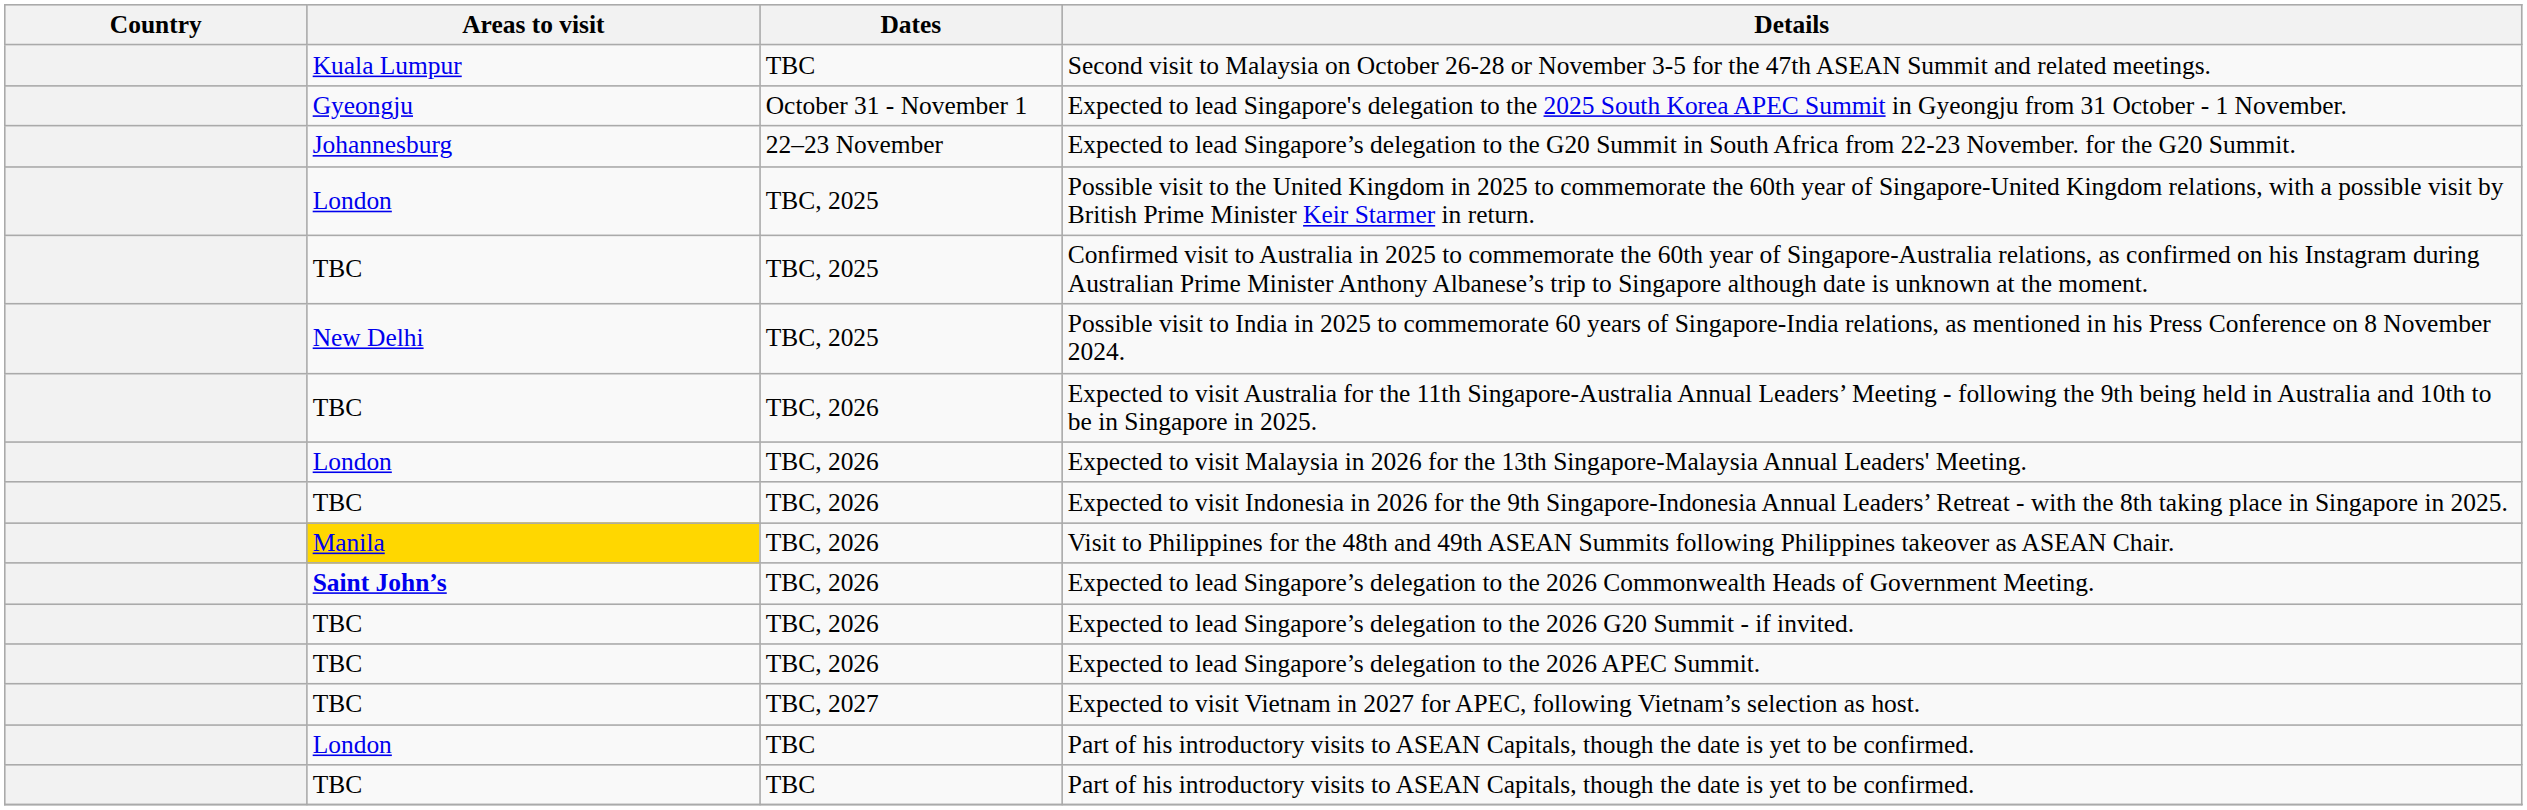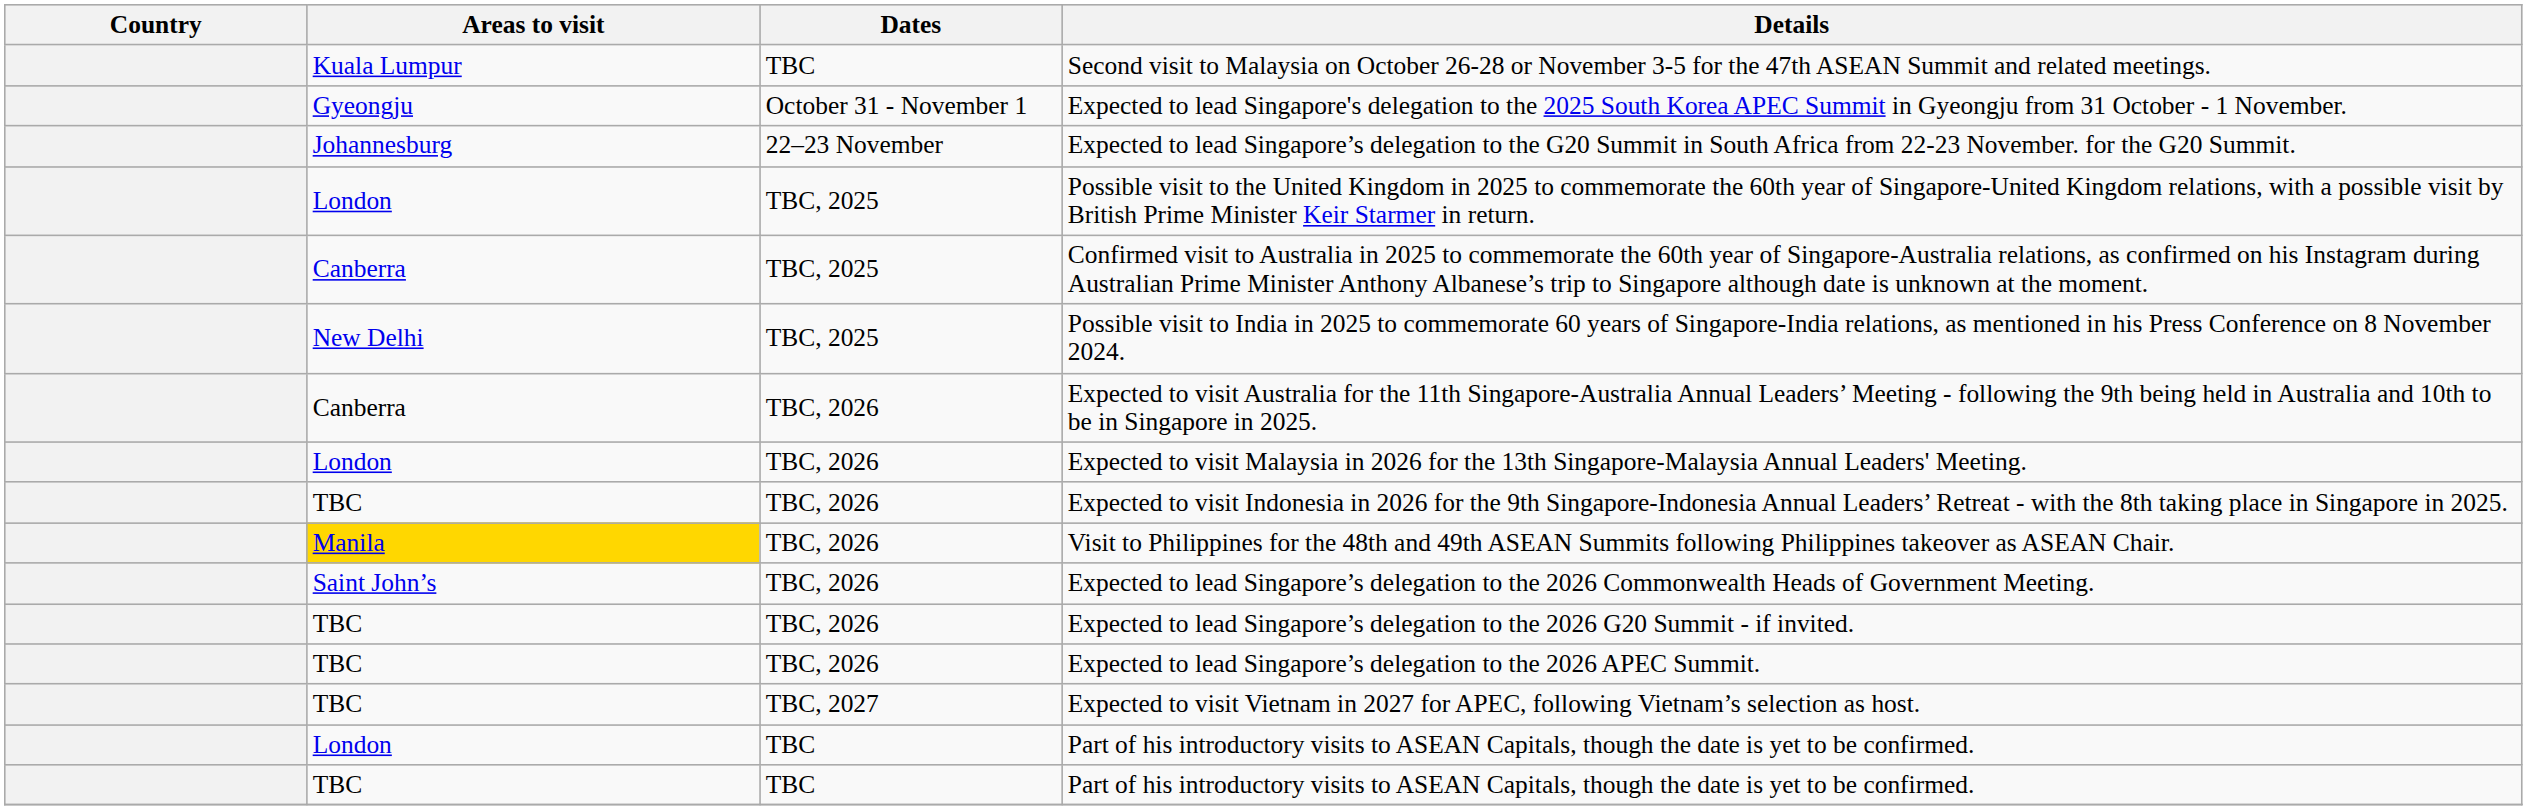row 6 | Areas to visit: TBC -> Canberra
row 8 | Areas to visit: TBC -> Canberra
row 12 | Areas to visit: bold -> normal
